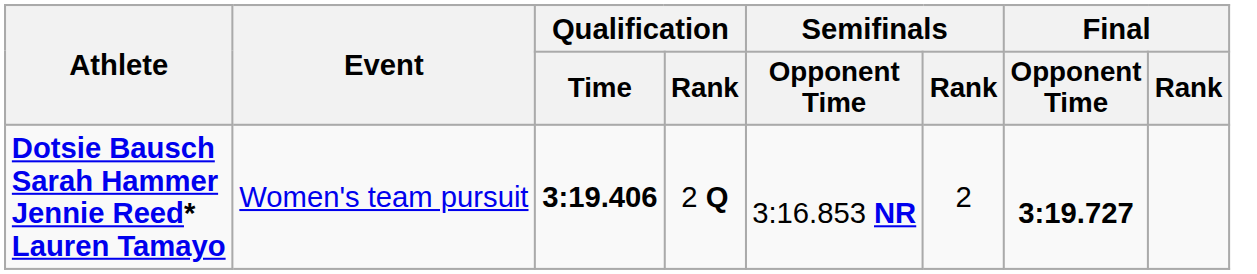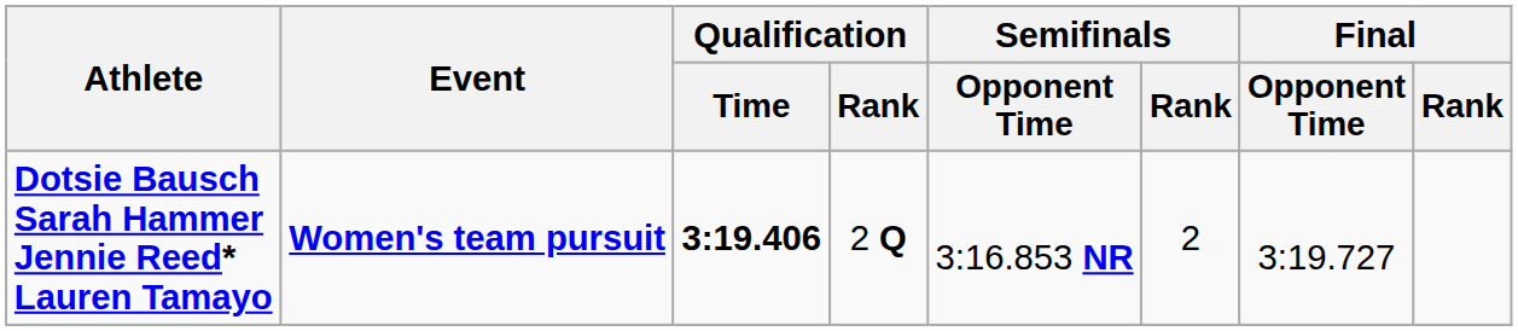Dotsie Bausch Sarah Hammer Jennie Reed* Lauren Tamayo | Event: normal -> bold
Dotsie Bausch Sarah Hammer Jennie Reed* Lauren Tamayo | Final / Opponent Time: bold -> normal
